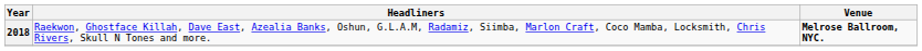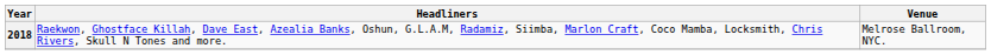2018 | Venue: bold -> normal
